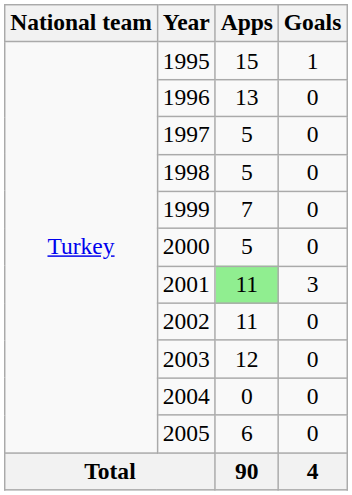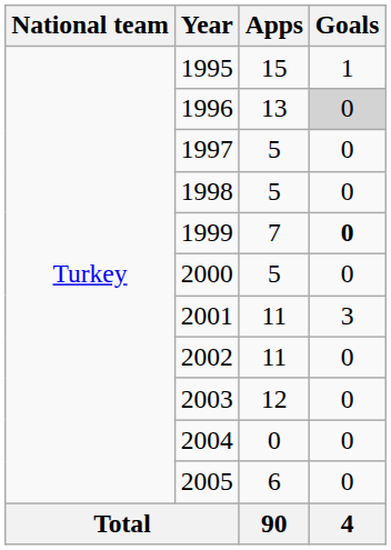1996 | Goals: no background -> lightgrey background
1999 | Goals: normal -> bold
2001 | Apps: lightgreen background -> no background
